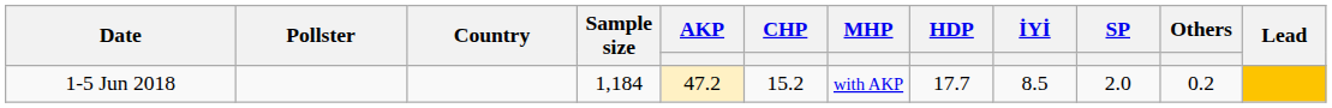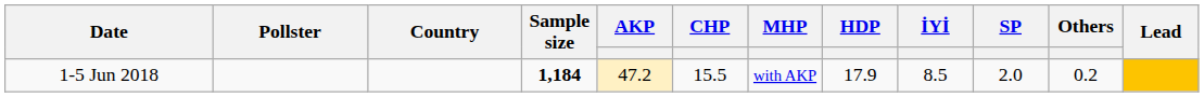1-5 Jun 2018 | Sample size: normal -> bold
1-5 Jun 2018 | CHP: 15.2 -> 15.5
1-5 Jun 2018 | HDP: 17.7 -> 17.9
